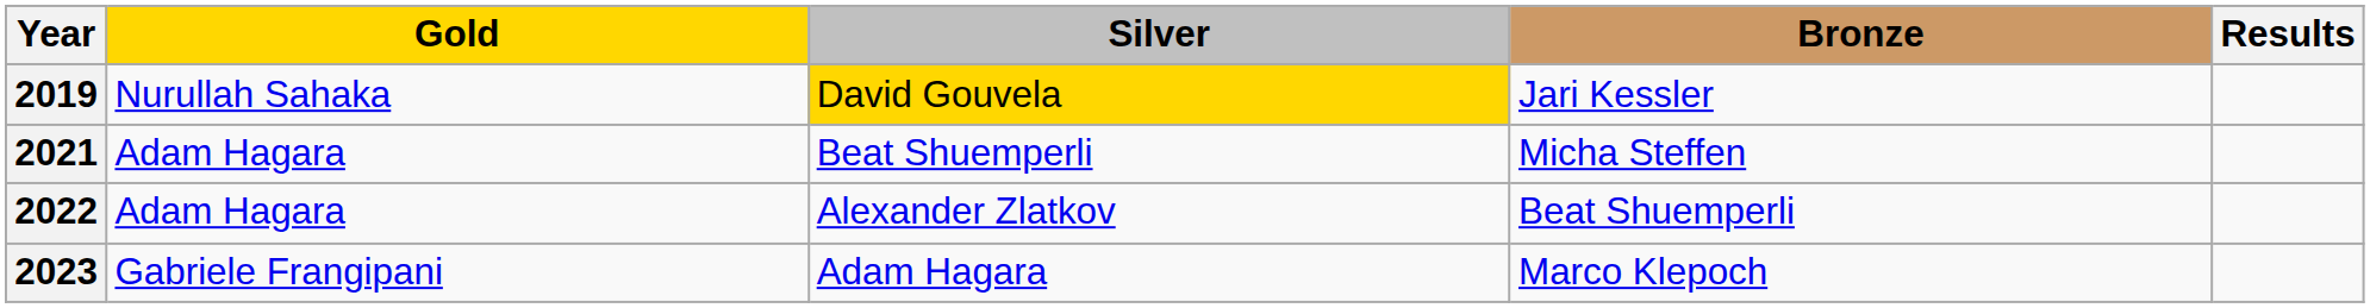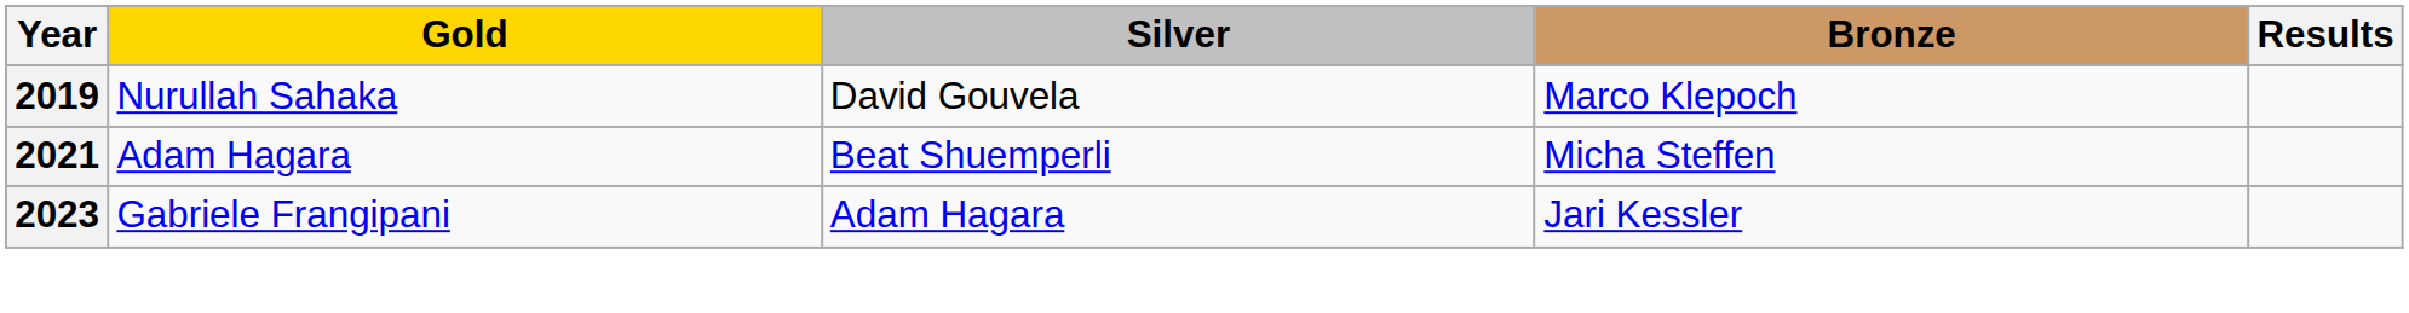2019 | Silver: gold background -> no background
2019 | Bronze: Jari Kessler -> Marco Klepoch
- row: 2022 | Adam Hagara | Alexander Zlatkov | Beat Shuemperli
2023 | Bronze: Marco Klepoch -> Jari Kessler
